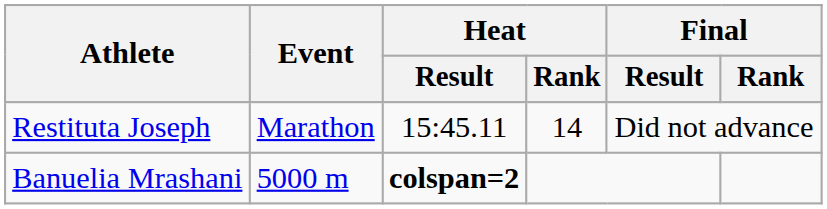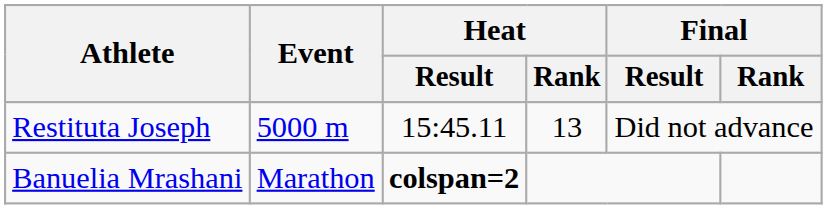Restituta Joseph | Event: Marathon -> 5000 m
Restituta Joseph | Heat / Rank: 14 -> 13
Banuelia Mrashani | Event: 5000 m -> Marathon
